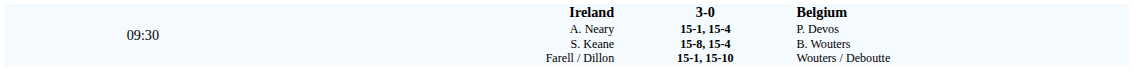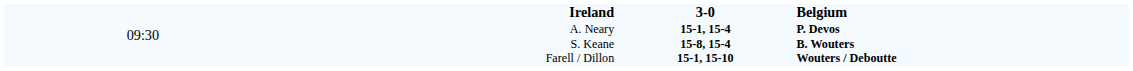A. Neary S. Keane Farell / Dillon | column 4: normal -> bold
